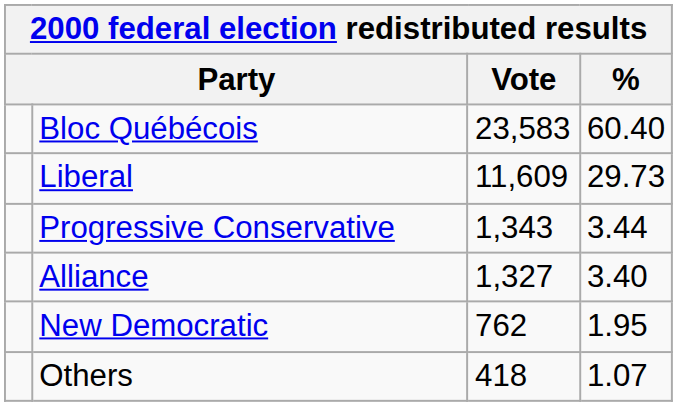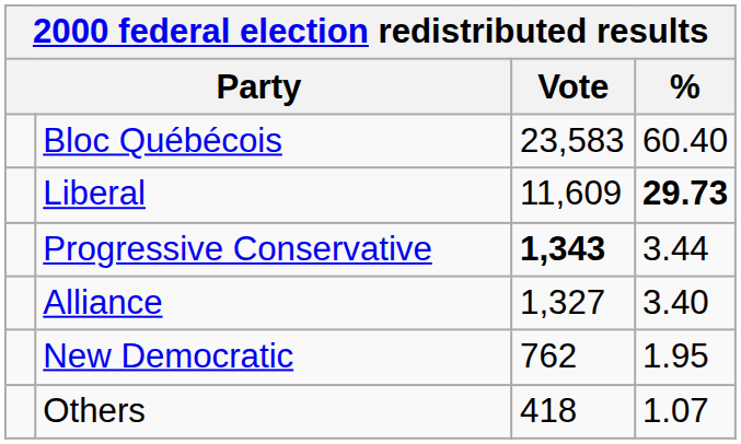Liberal | %: normal -> bold
Progressive Conservative | Vote: normal -> bold
